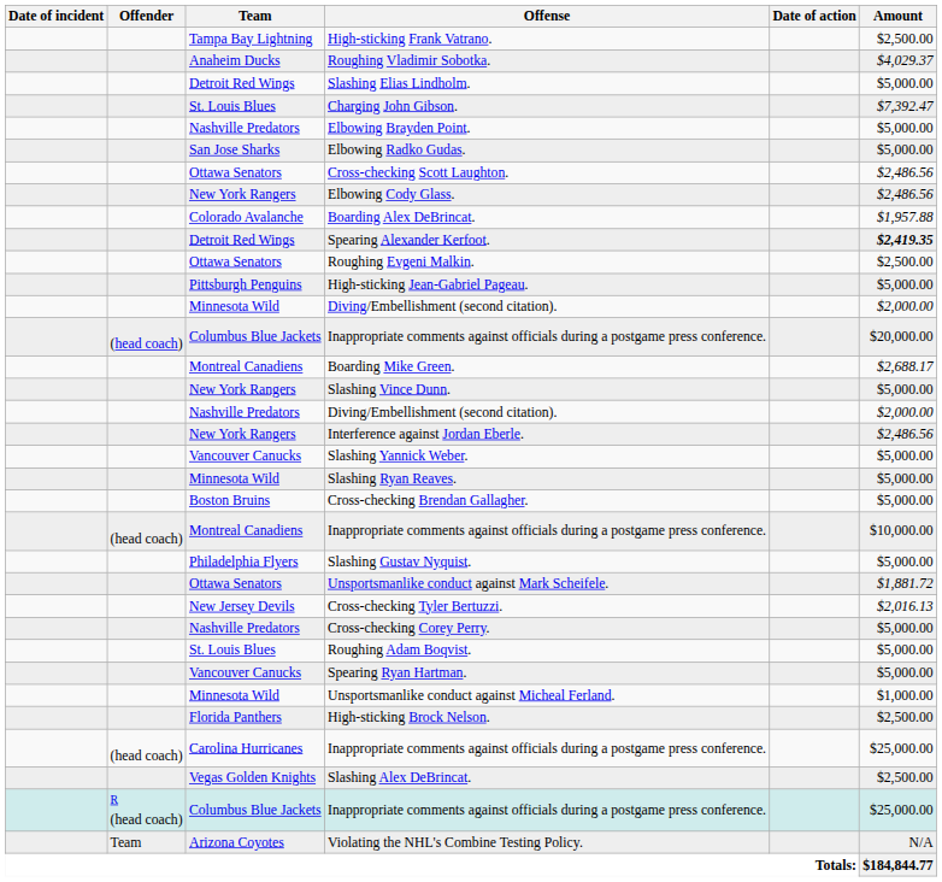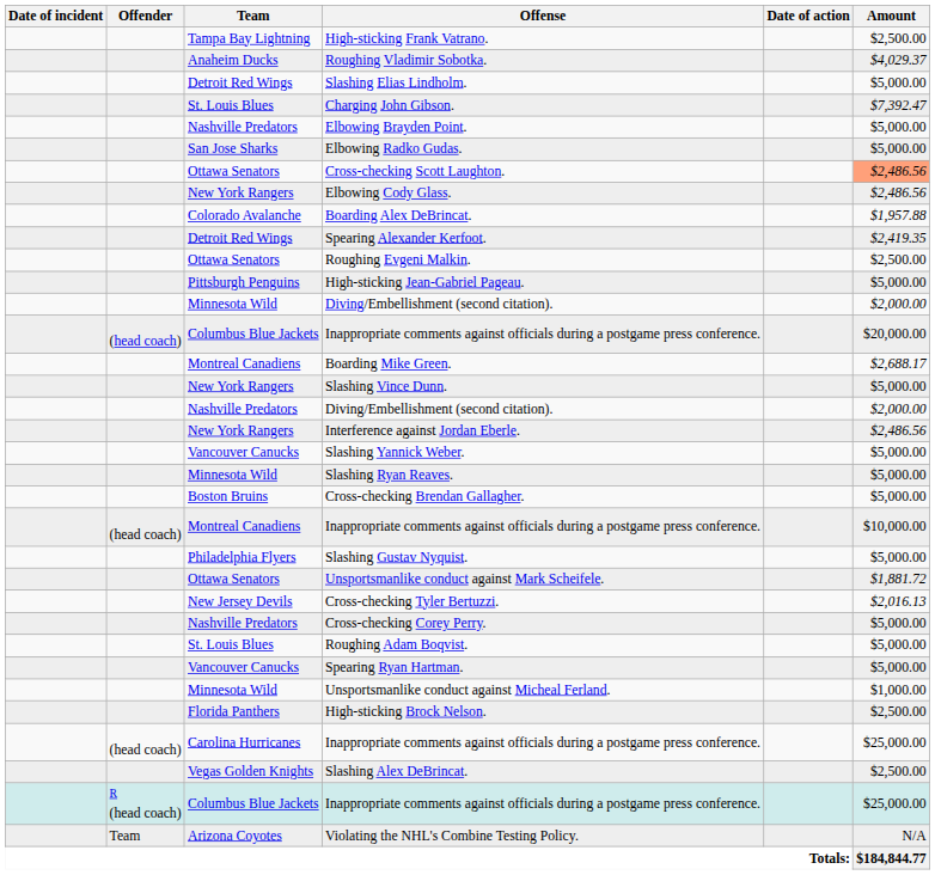Cross-checking Scott Laughton. | Amount: no background -> lightsalmon background
Spearing Alexander Kerfoot. | Amount: bold -> normal
